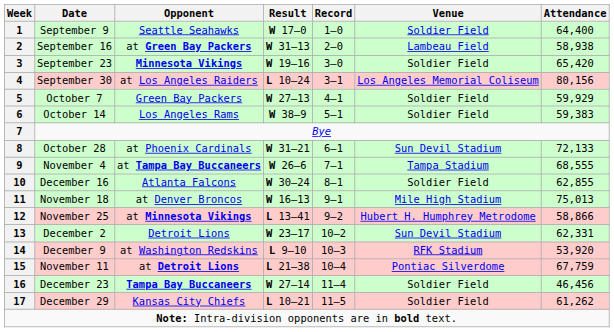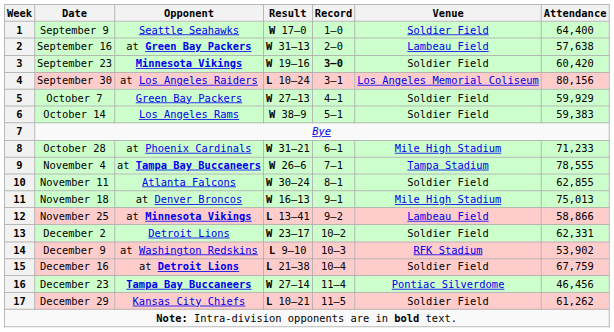2 | Attendance: 58,938 -> 57,638
3 | Record: normal -> bold
3 | Attendance: 65,420 -> 60,420
8 | Venue: Sun Devil Stadium -> Mile High Stadium
8 | Attendance: 72,133 -> 71,233
9 | Attendance: 68,555 -> 78,555
10 | Date: December 16 -> November 11
12 | Venue: Hubert H. Humphrey Metrodome -> Lambeau Field
13 | Venue: Sun Devil Stadium -> Soldier Field
14 | Attendance: 53,920 -> 53,902
15 | Date: November 11 -> December 16
15 | Venue: Pontiac Silverdome -> Soldier Field
16 | Venue: Soldier Field -> Pontiac Silverdome
